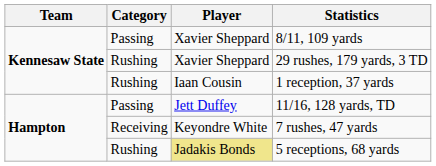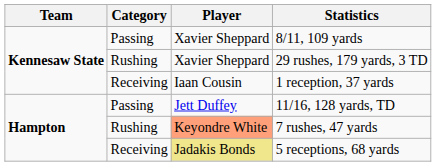1 reception, 37 yards | Category: Rushing -> Receiving
7 rushes, 47 yards | Category: Receiving -> Rushing
7 rushes, 47 yards | Player: no background -> lightsalmon background
5 receptions, 68 yards | Category: Rushing -> Receiving
